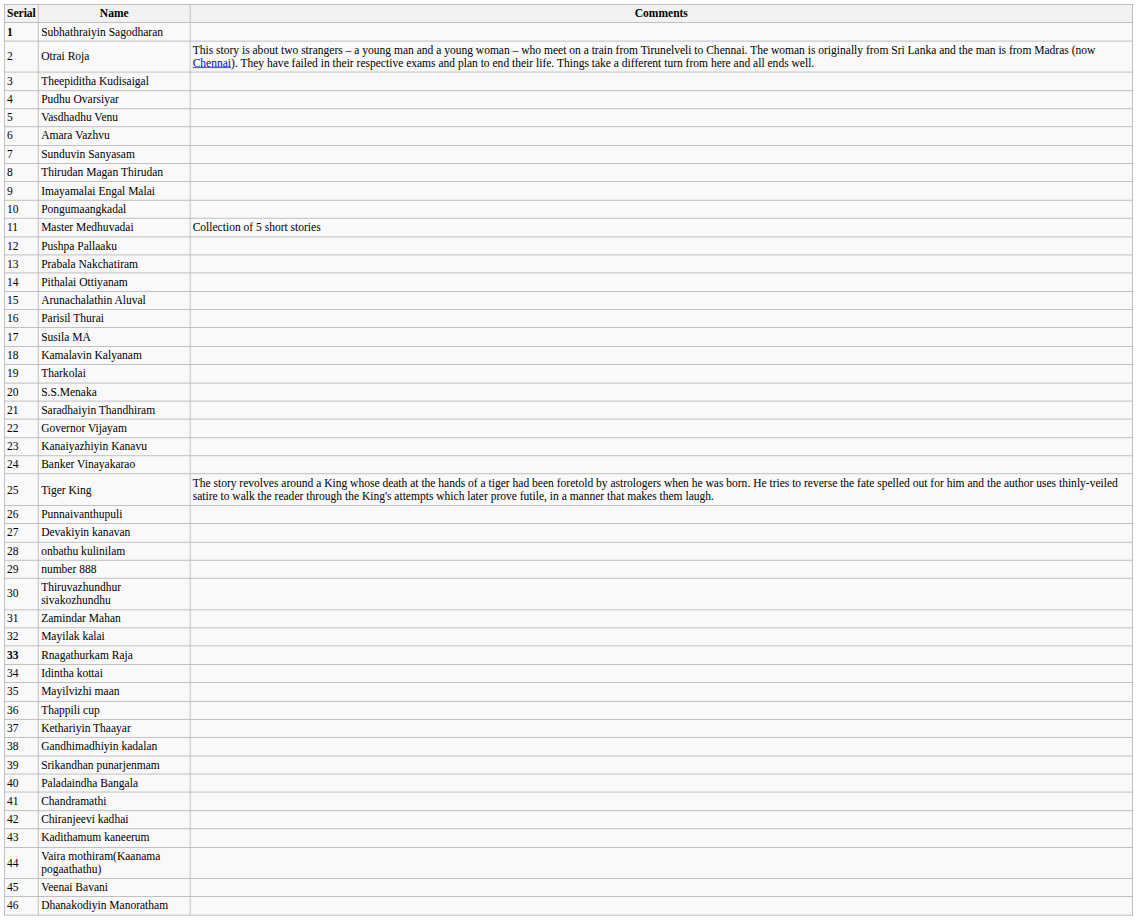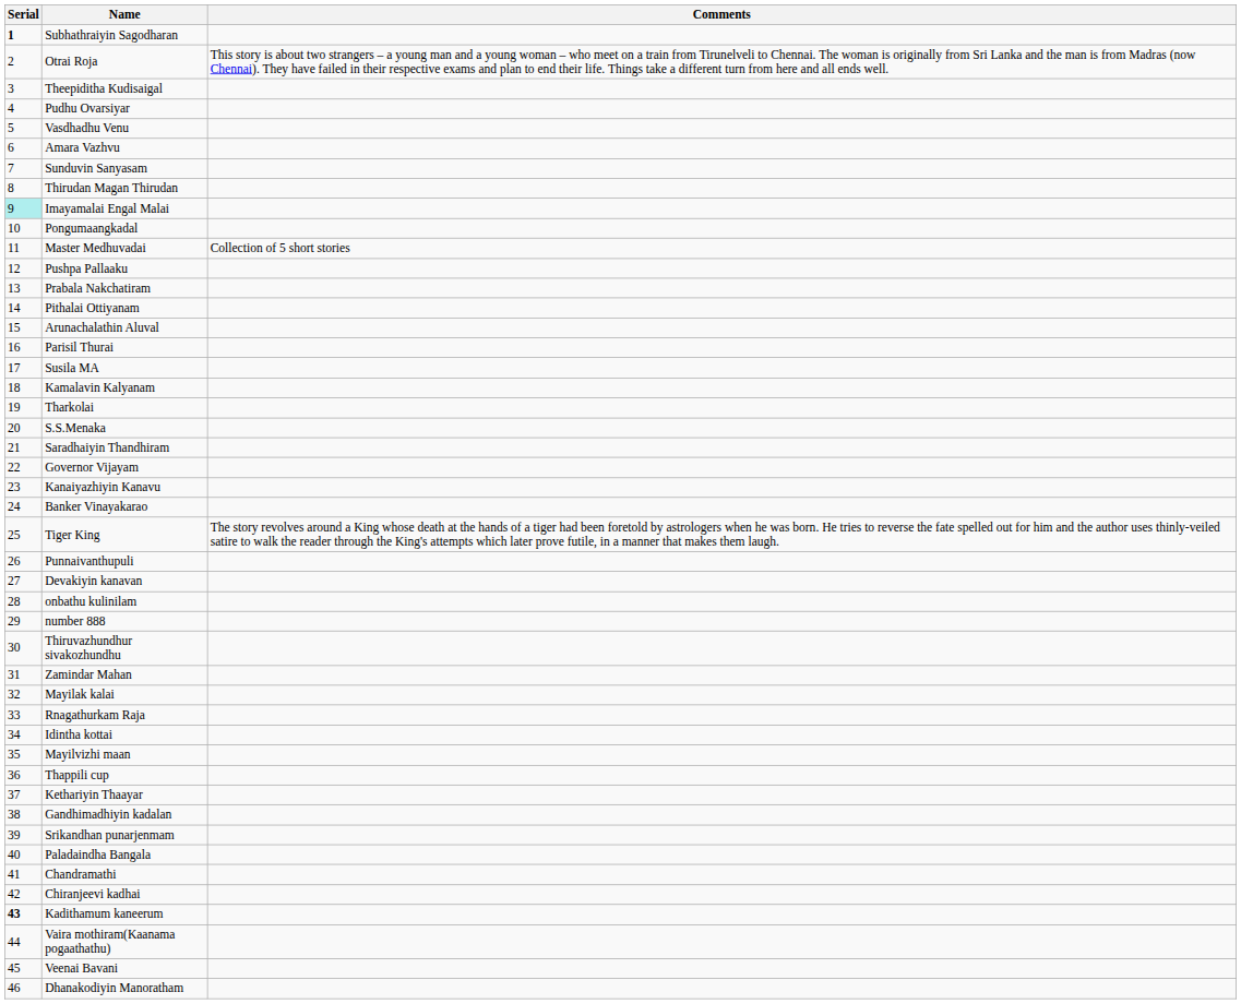Imayamalai Engal Malai | Serial: no background -> paleturquoise background
Rnagathurkam Raja | Serial: bold -> normal
Kadithamum kaneerum | Serial: normal -> bold
